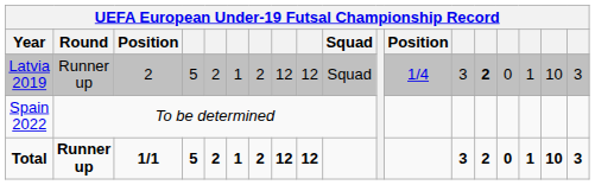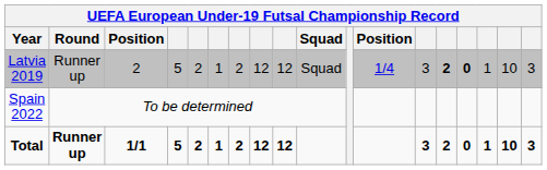Latvia 2019 | column 15: normal -> bold
